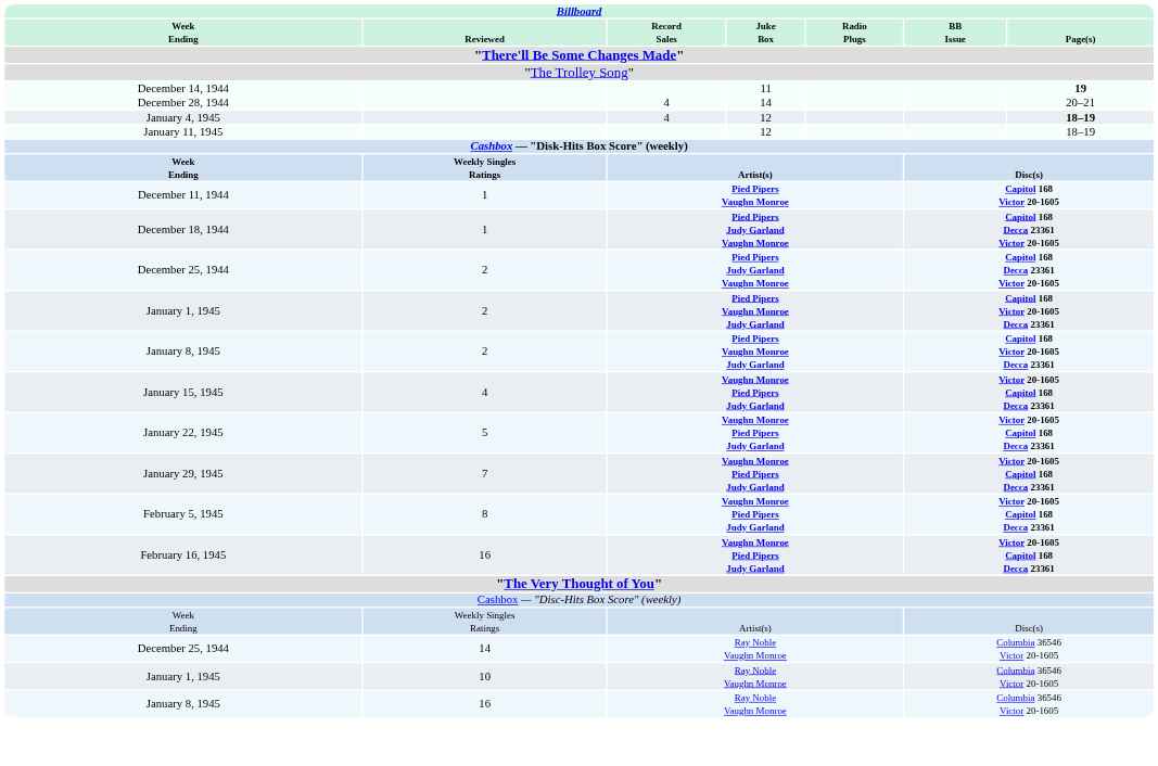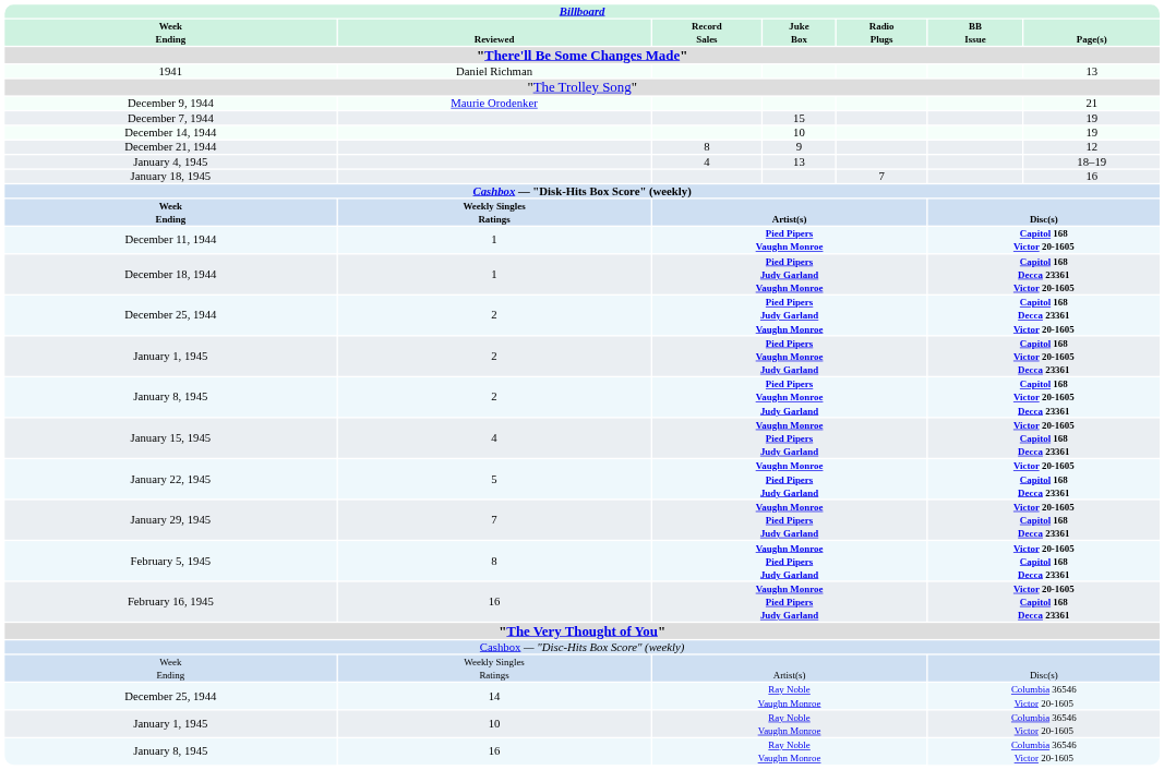+ row: 1941 | Daniel Richman | 13
+ row: December 9, 1944 | Maurie Orodenker | 21
+ row: December 7, 1944 | 15 | 19
December 14, 1944 | column 4: 11 -> 10
December 14, 1944 | column 7: bold -> normal
+ row: December 21, 1944 | 8 | 9 | 12
- row: December 28, 1944 | 4 | 14 | 20–21
January 4, 1945 | column 4: 12 -> 13
January 4, 1945 | column 7: bold -> normal
- row: January 11, 1945 | 12 | 18–19
+ row: January 18, 1945 | 7 | 16
